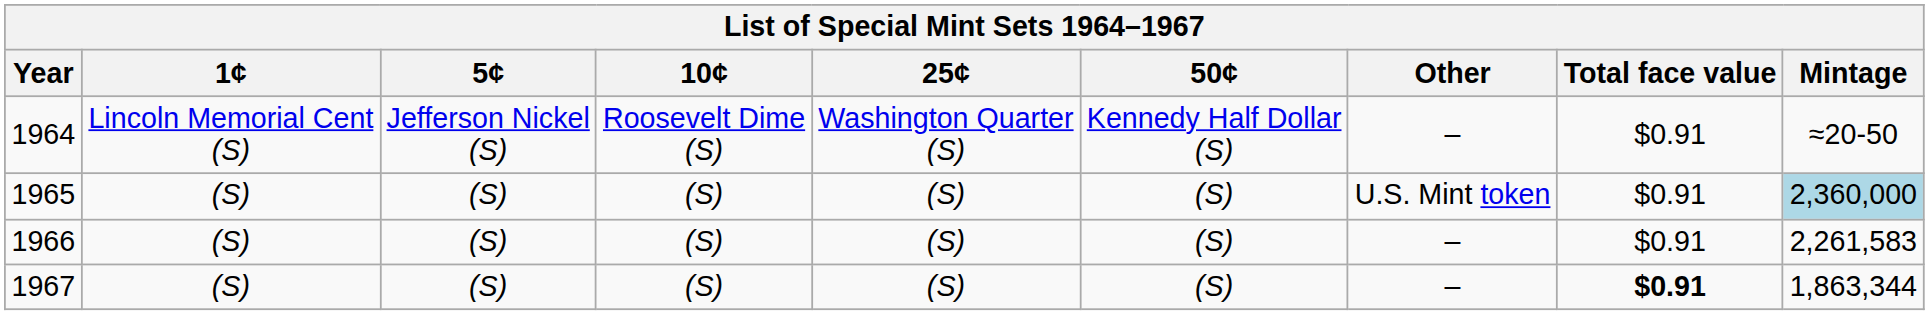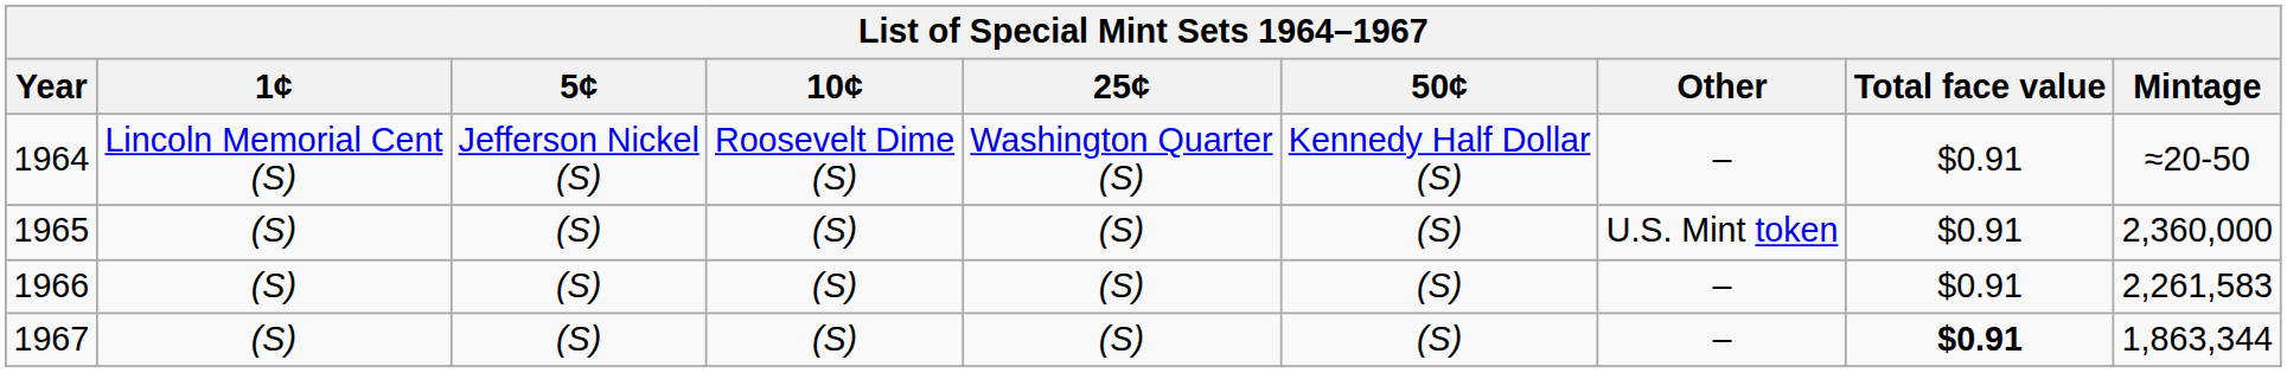1965 | Mintage: lightblue background -> no background
